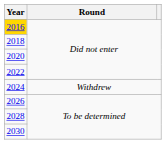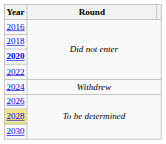2016 | Year: gold background -> no background
2020 | Year: normal -> bold
2028 | Year: no background -> khaki background
